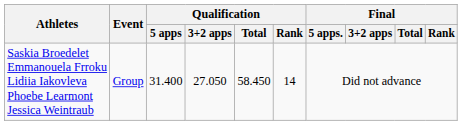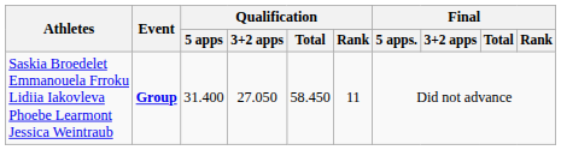row 3 | Event: normal -> bold
row 3 | Qualification / Rank: 14 -> 11
